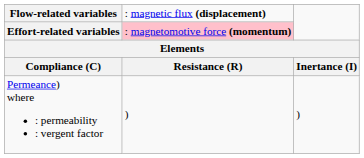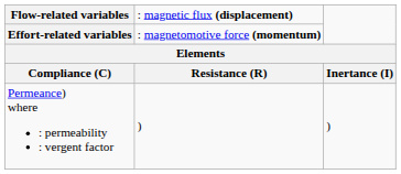Effort-related variables | column 2: pink background -> no background
